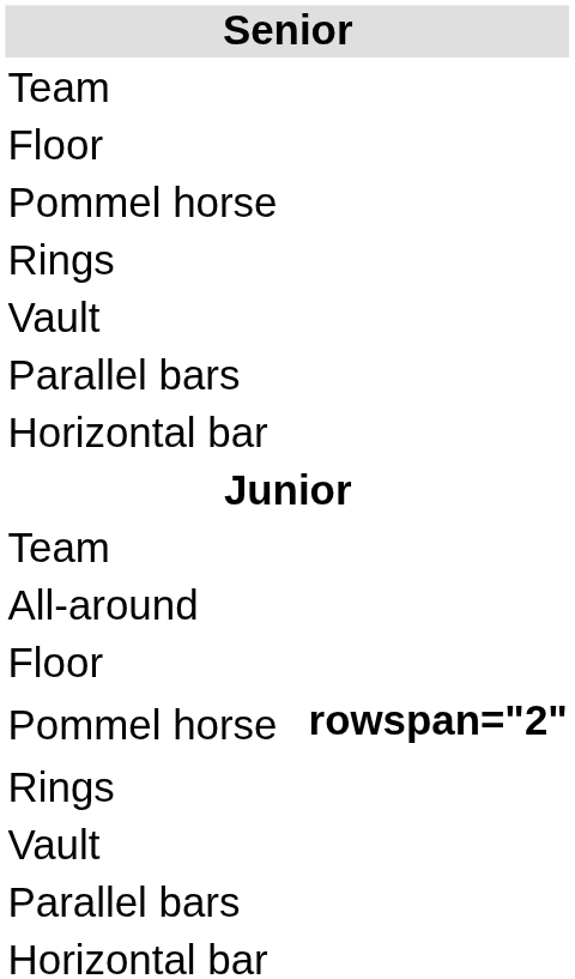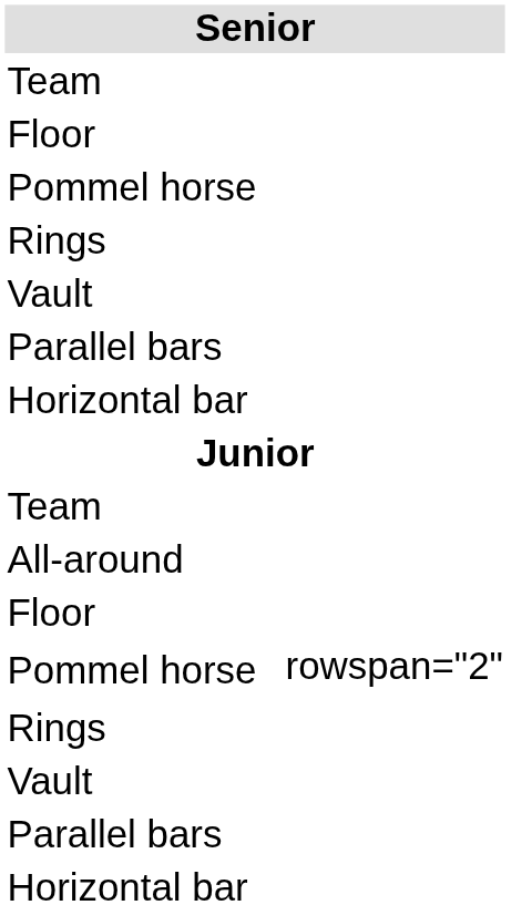Pommel horse / rowspan="2" | column 2: bold -> normal
